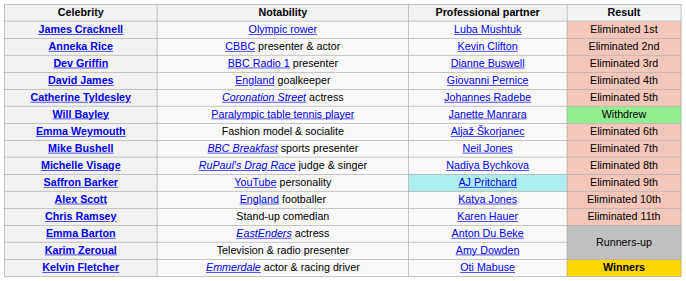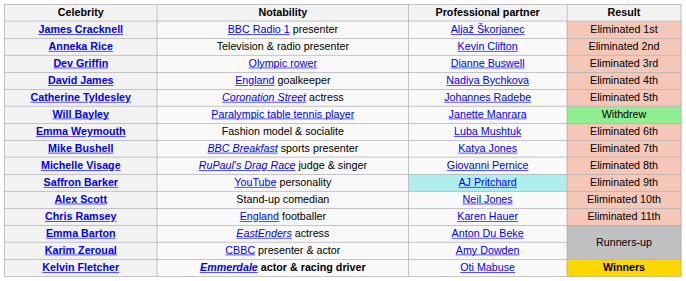James Cracknell | Notability: Olympic rower -> BBC Radio 1 presenter
James Cracknell | Professional partner: Luba Mushtuk -> Aljaž Škorjanec
Anneka Rice | Notability: CBBC presenter & actor -> Television & radio presenter
Dev Griffin | Notability: BBC Radio 1 presenter -> Olympic rower
David James | Professional partner: Giovanni Pernice -> Nadiya Bychkova
Emma Weymouth | Professional partner: Aljaž Škorjanec -> Luba Mushtuk
Mike Bushell | Professional partner: Neil Jones -> Katya Jones
Michelle Visage | Professional partner: Nadiya Bychkova -> Giovanni Pernice
Alex Scott | Notability: England footballer -> Stand-up comedian
Alex Scott | Professional partner: Katya Jones -> Neil Jones
Chris Ramsey | Notability: Stand-up comedian -> England footballer
Karim Zeroual | Notability: Television & radio presenter -> CBBC presenter & actor
Kelvin Fletcher | Notability: normal -> bold
